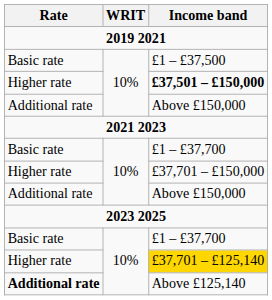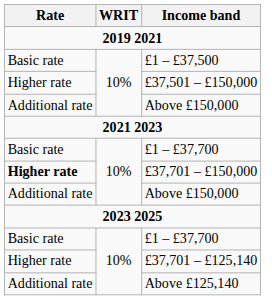£37,501 – £150,000 | Income band: bold -> normal
£37,701 – £150,000 | Rate: normal -> bold
£37,701 – £125,140 | Income band: gold background -> no background
Above £125,140 | Rate: bold -> normal
